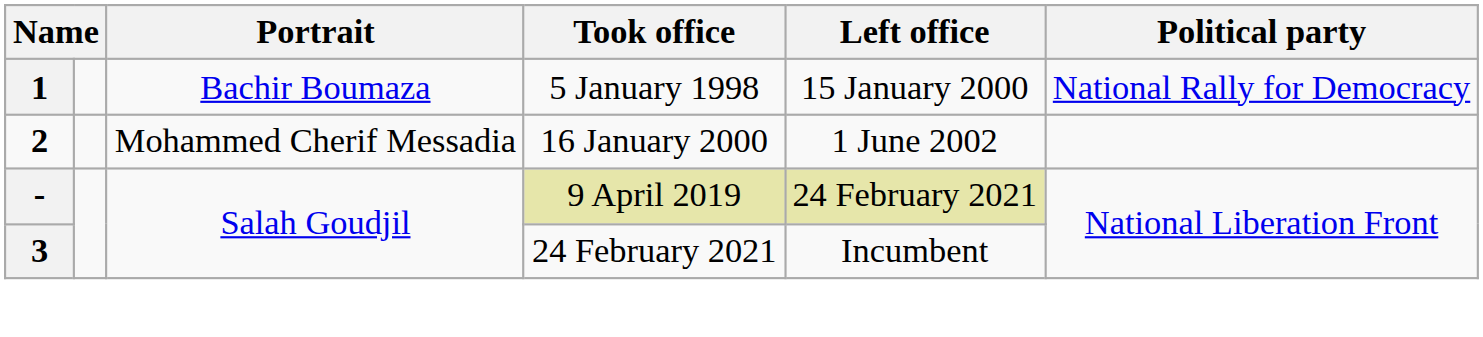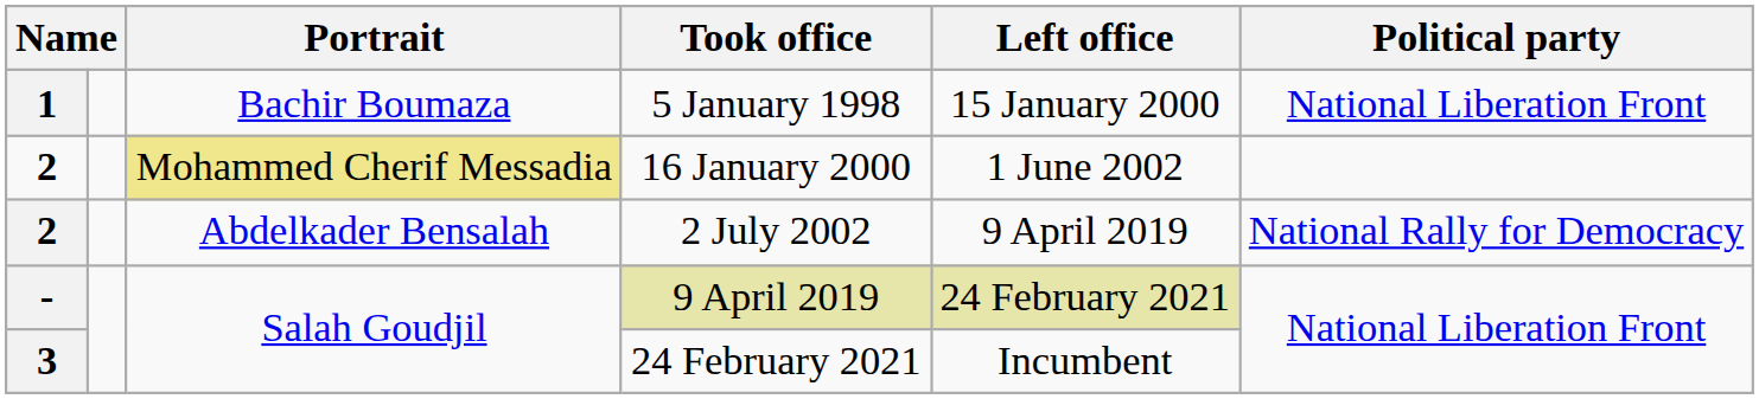5 January 1998 | Political party: National Rally for Democracy -> National Liberation Front
16 January 2000 | Portrait: no background -> khaki background
+ row: 2 | Abdelkader Bensalah | 2 July 2002 | 9 April 2019 | National Rally for Democracy
